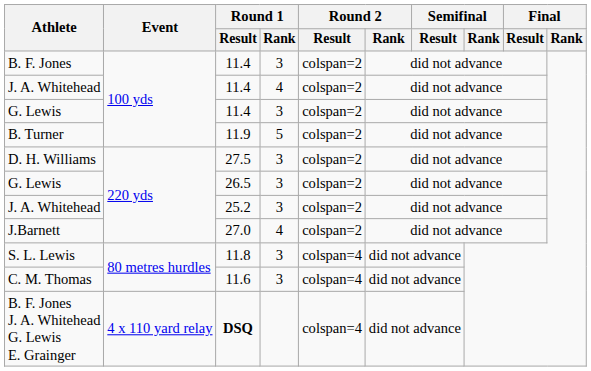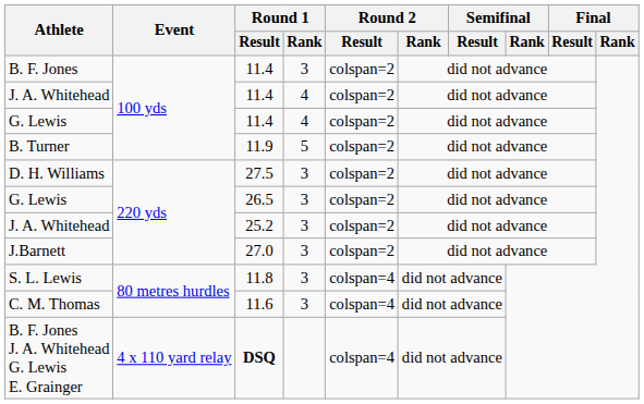G. Lewis / 11.4 | Round 1 / Rank: 3 -> 4
J.Barnett | Round 1 / Rank: 4 -> 3
